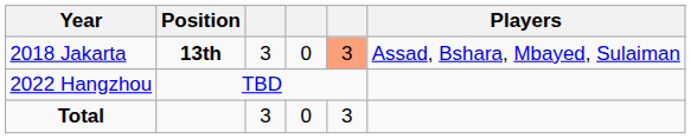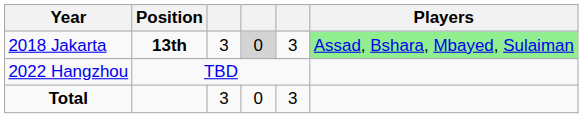2018 Jakarta | column 4: no background -> lightgrey background
2018 Jakarta | column 5: lightsalmon background -> no background
2018 Jakarta | Players: no background -> lightgreen background
